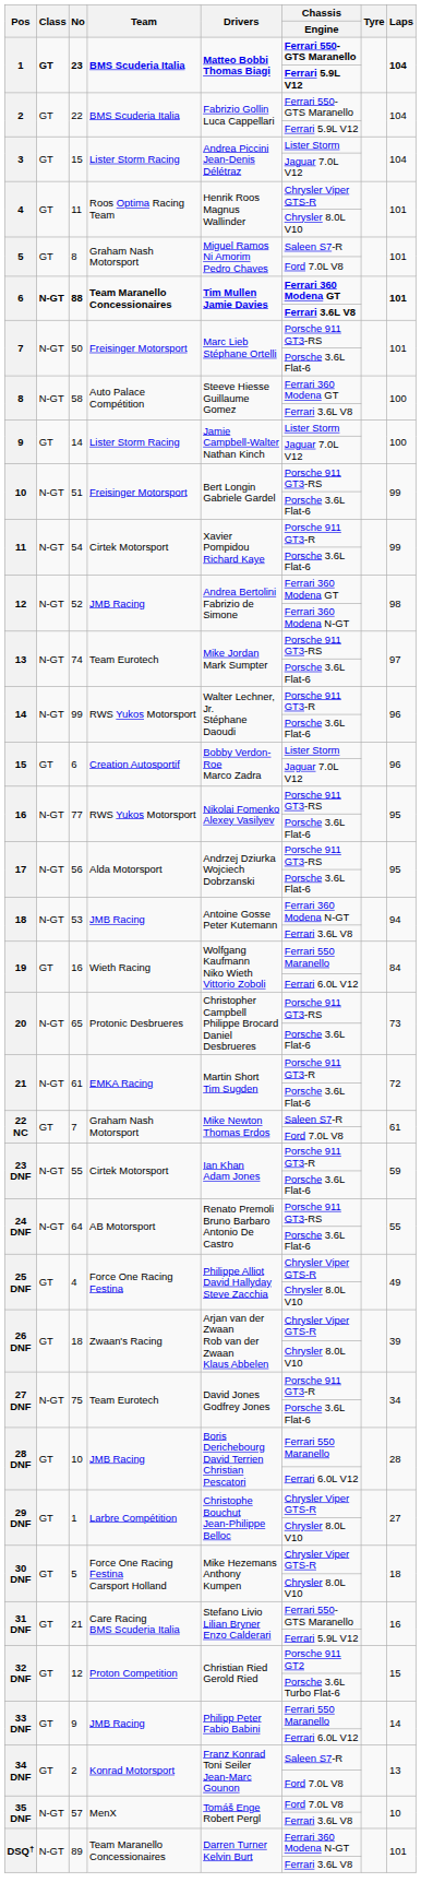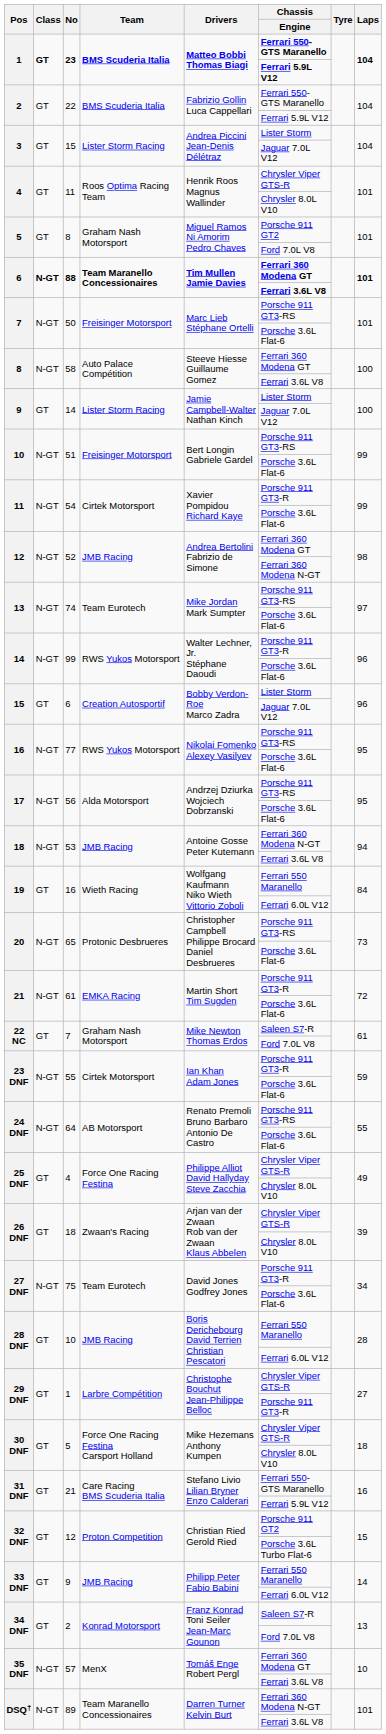row 11 | Chassis / Engine: Saleen S7-R -> Porsche 911 GT2
row 60 | Chassis / Engine: Chrysler 8.0L V10 -> Porsche 911 GT3-R
row 71 | Chassis / Engine: Ford 7.0L V8 -> Ferrari 360 Modena GT
